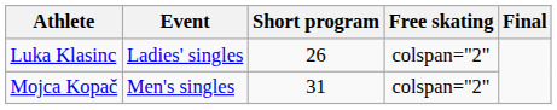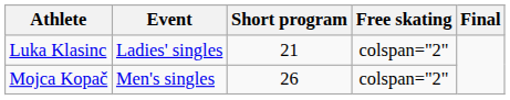Luka Klasinc | Short program: 26 -> 21
Mojca Kopač | Short program: 31 -> 26
